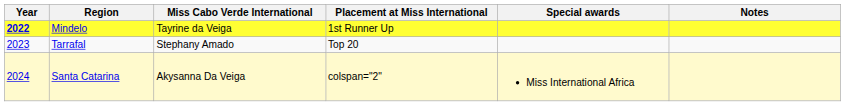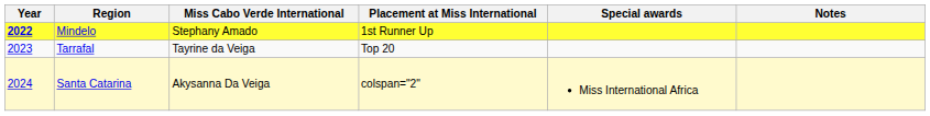Mindelo | Miss Cabo Verde International: Tayrine da Veiga -> Stephany Amado
Tarrafal | Miss Cabo Verde International: Stephany Amado -> Tayrine da Veiga
